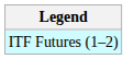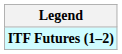row 2 | column 1: normal -> bold
